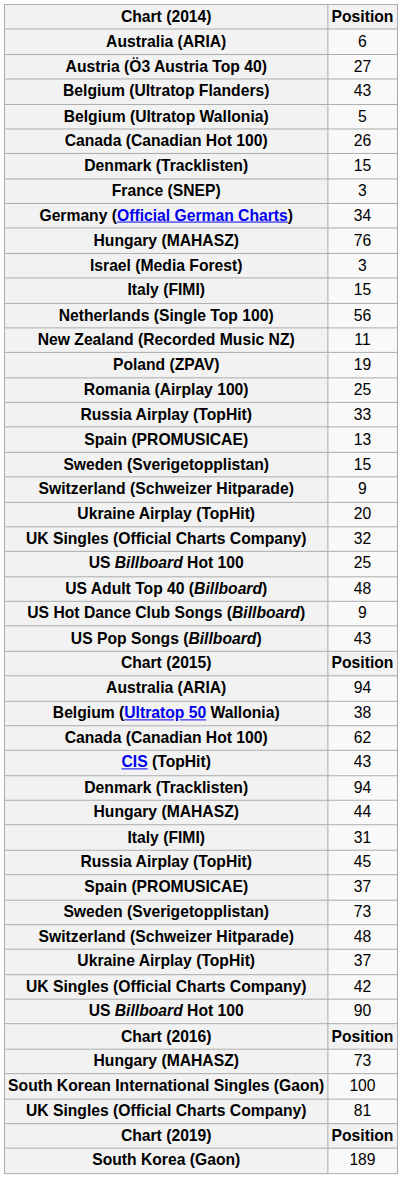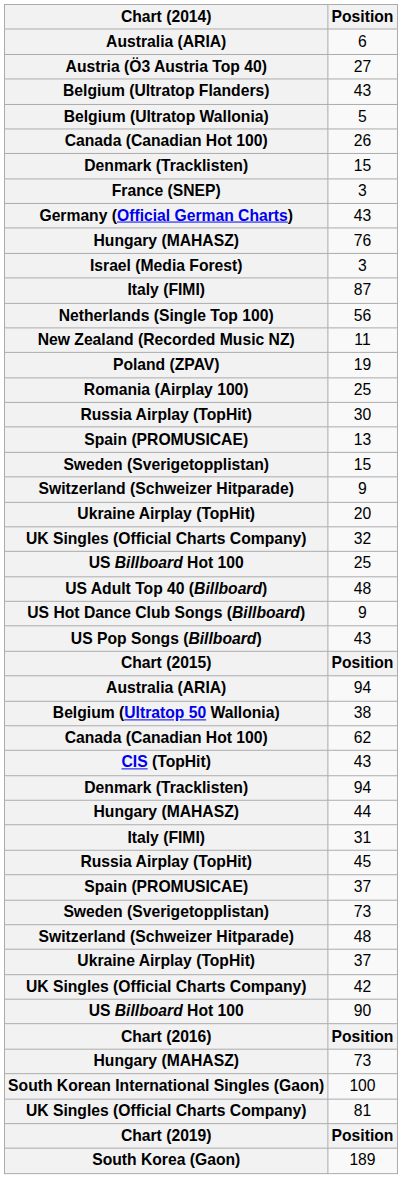row 9 | Position: 34 -> 43
row 12 | Position: 15 -> 87
row 17 | Position: 33 -> 30
